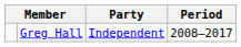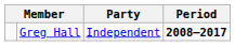Greg Hall | Period: normal -> bold
